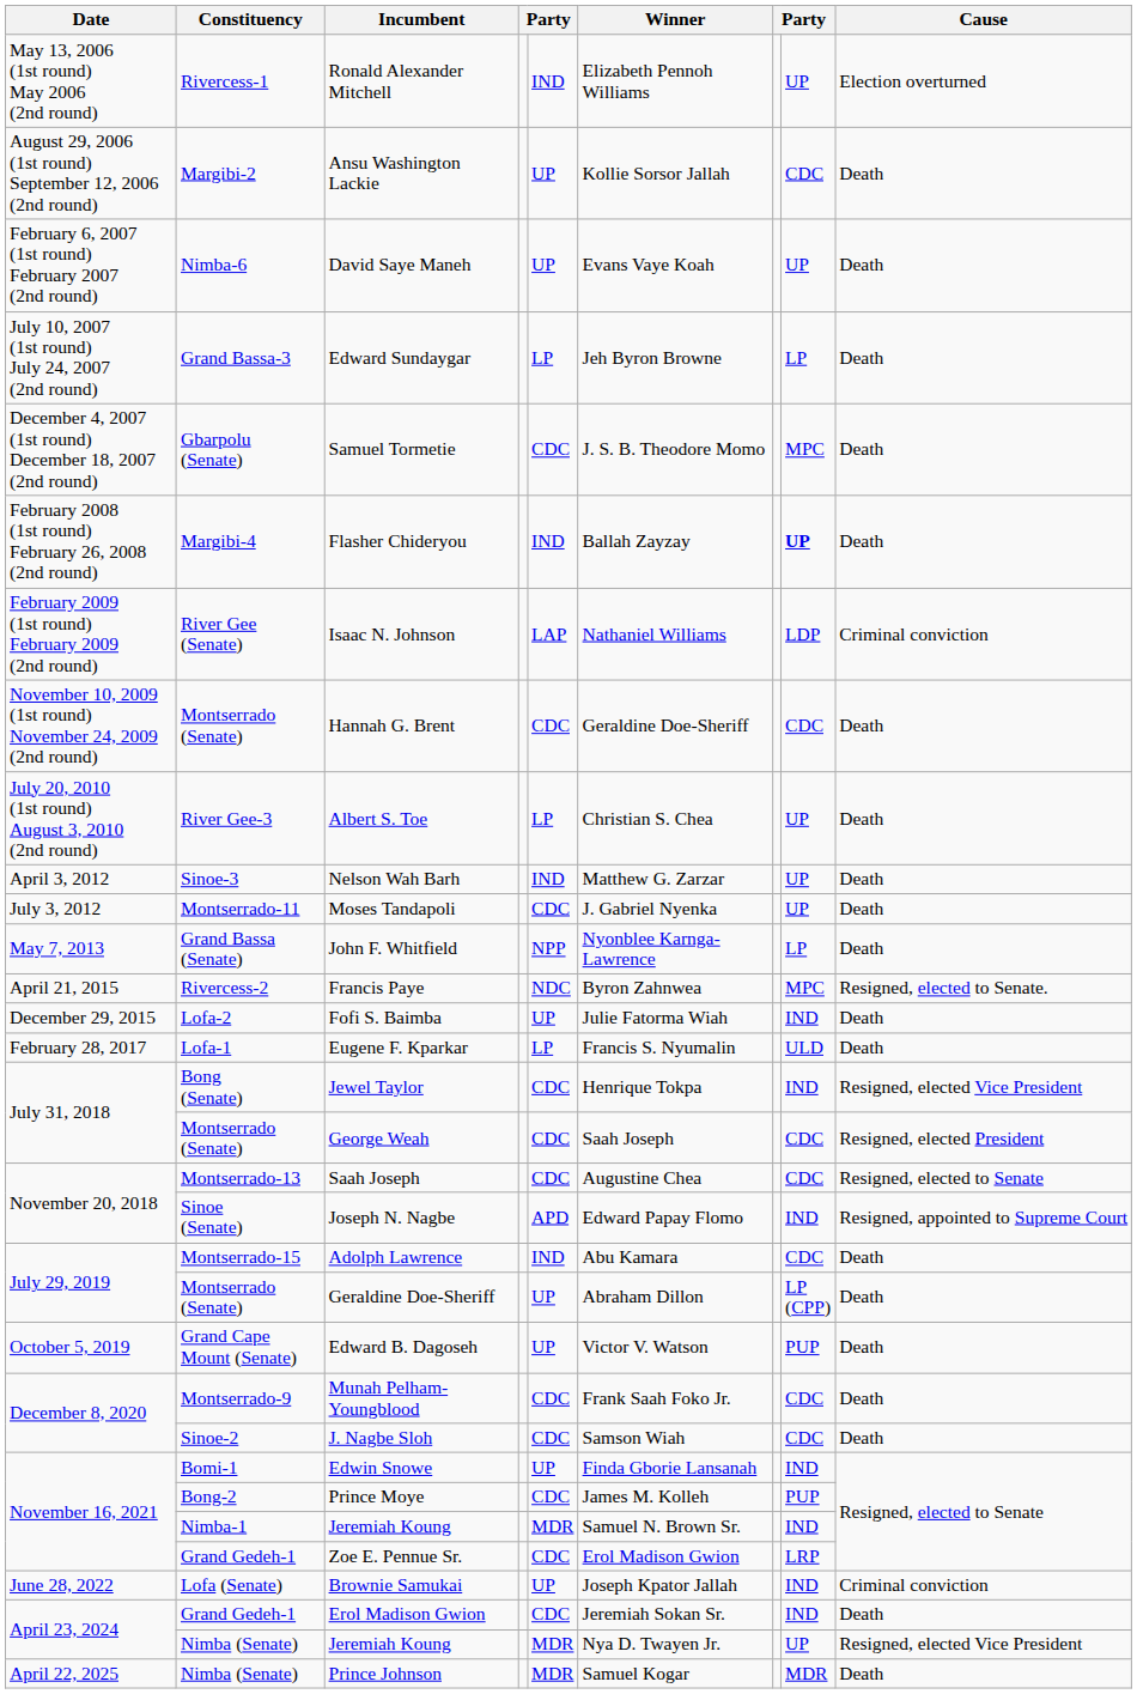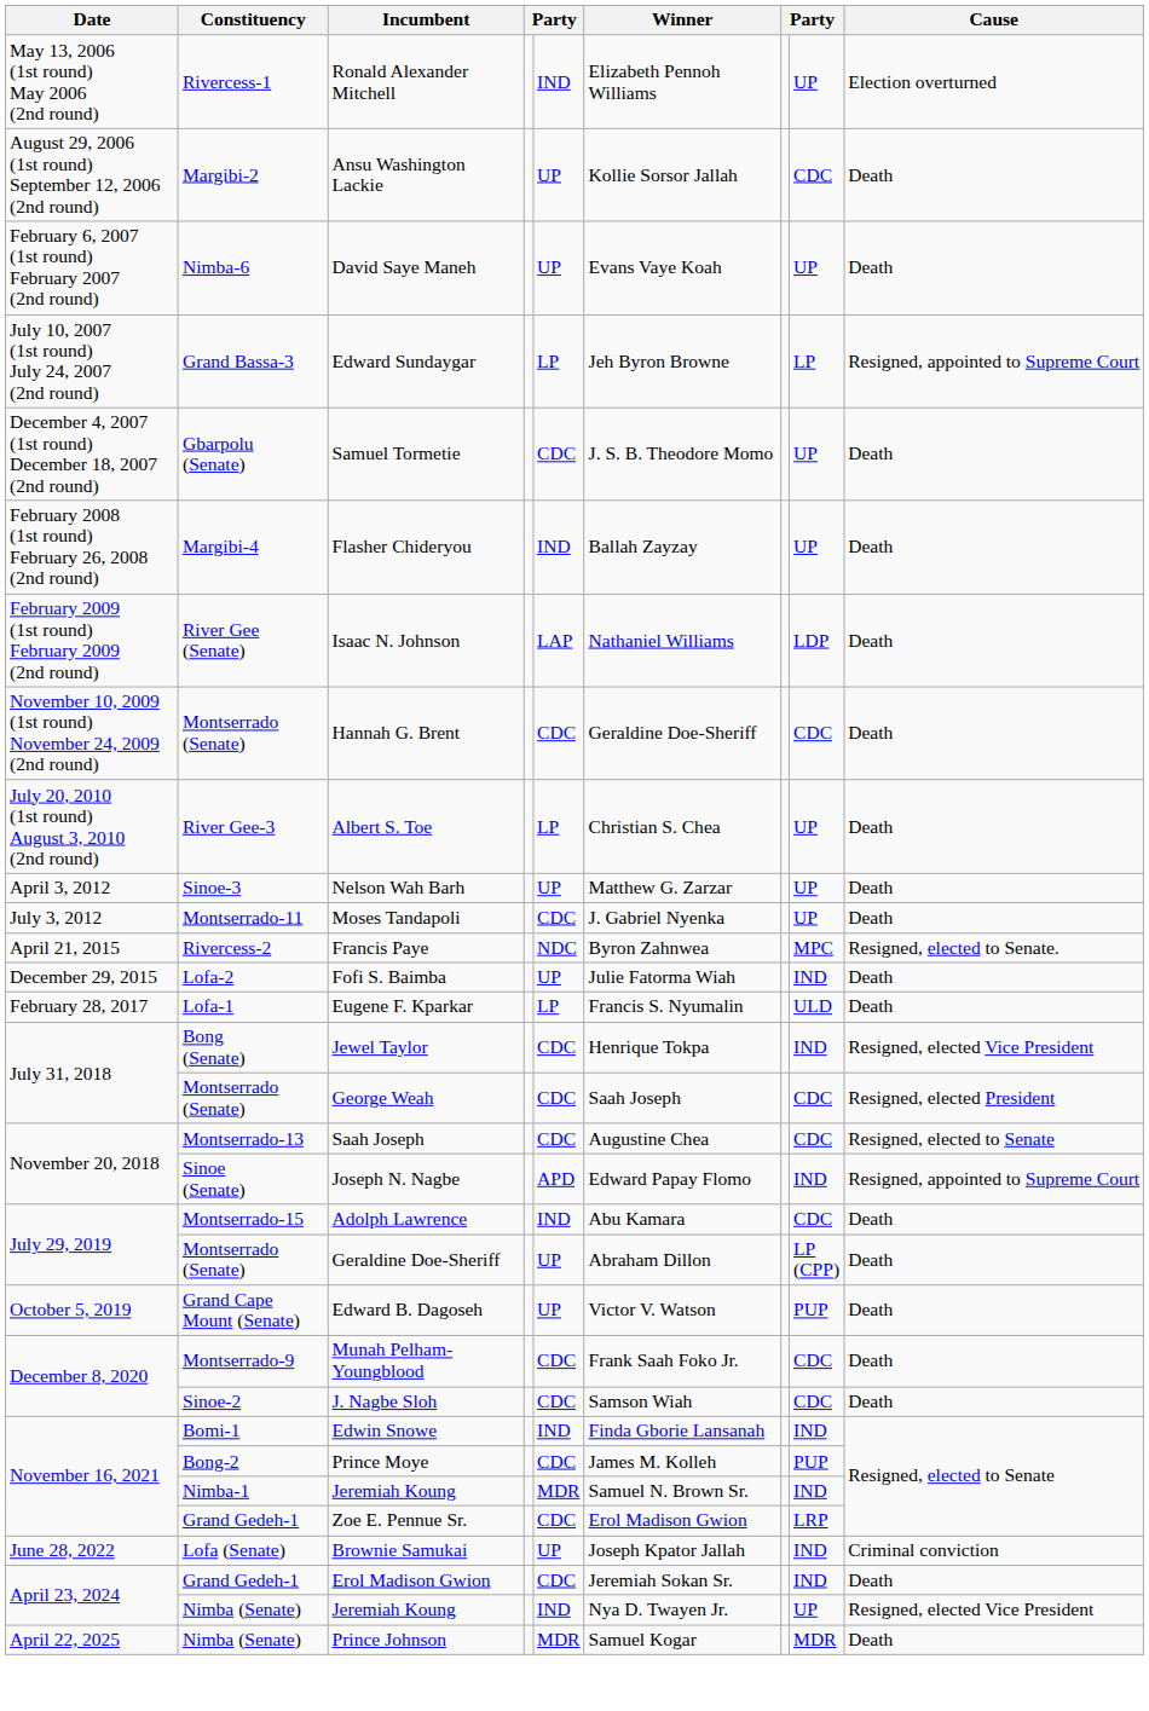Edward Sundaygar | Cause: Death -> Resigned, appointed to Supreme Court
Samuel Tormetie | column 8: MPC -> UP
Flasher Chideryou | column 8: bold -> normal
Isaac N. Johnson | Cause: Criminal conviction -> Death
Nelson Wah Barh | column 5: IND -> UP
- row: May 7, 2013 | Grand Bassa (Senate) | John F. Whitfield | NPP | Nyonblee Karnga-Lawrence | LP | Death
Edwin Snowe | column 5: UP -> IND
Nimba (Senate) / Jeremiah Koung | column 5: MDR -> IND
